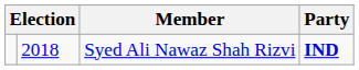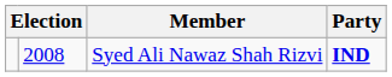Syed Ali Nawaz Shah Rizvi | column 2: 2018 -> 2008
